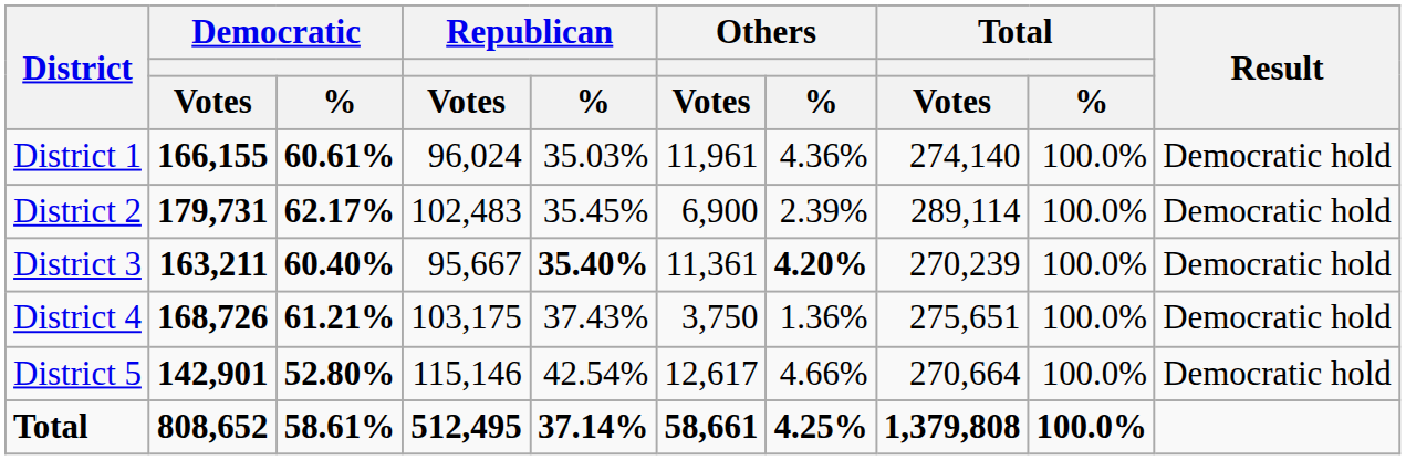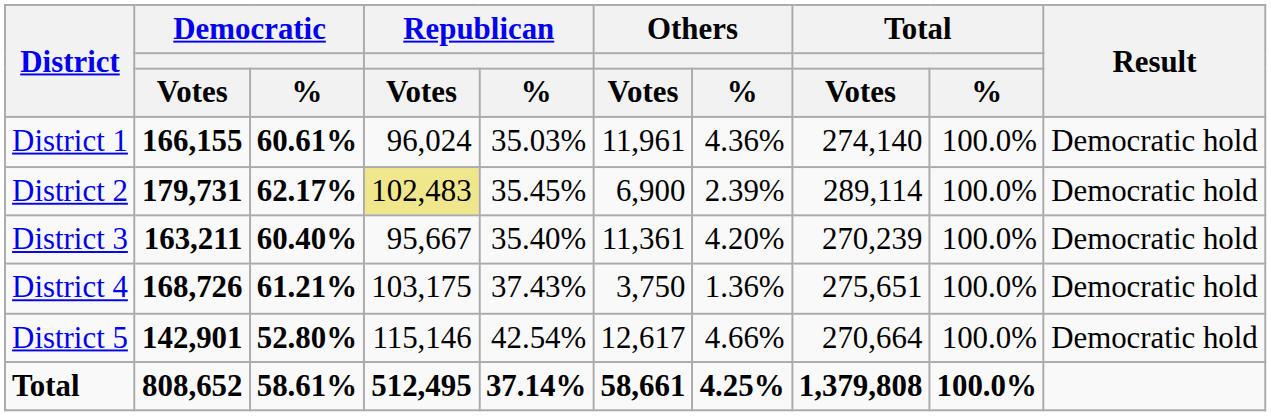District 2 | Republican / Votes: no background -> khaki background
District 3 | Republican / %: bold -> normal
District 3 | Others / %: bold -> normal
